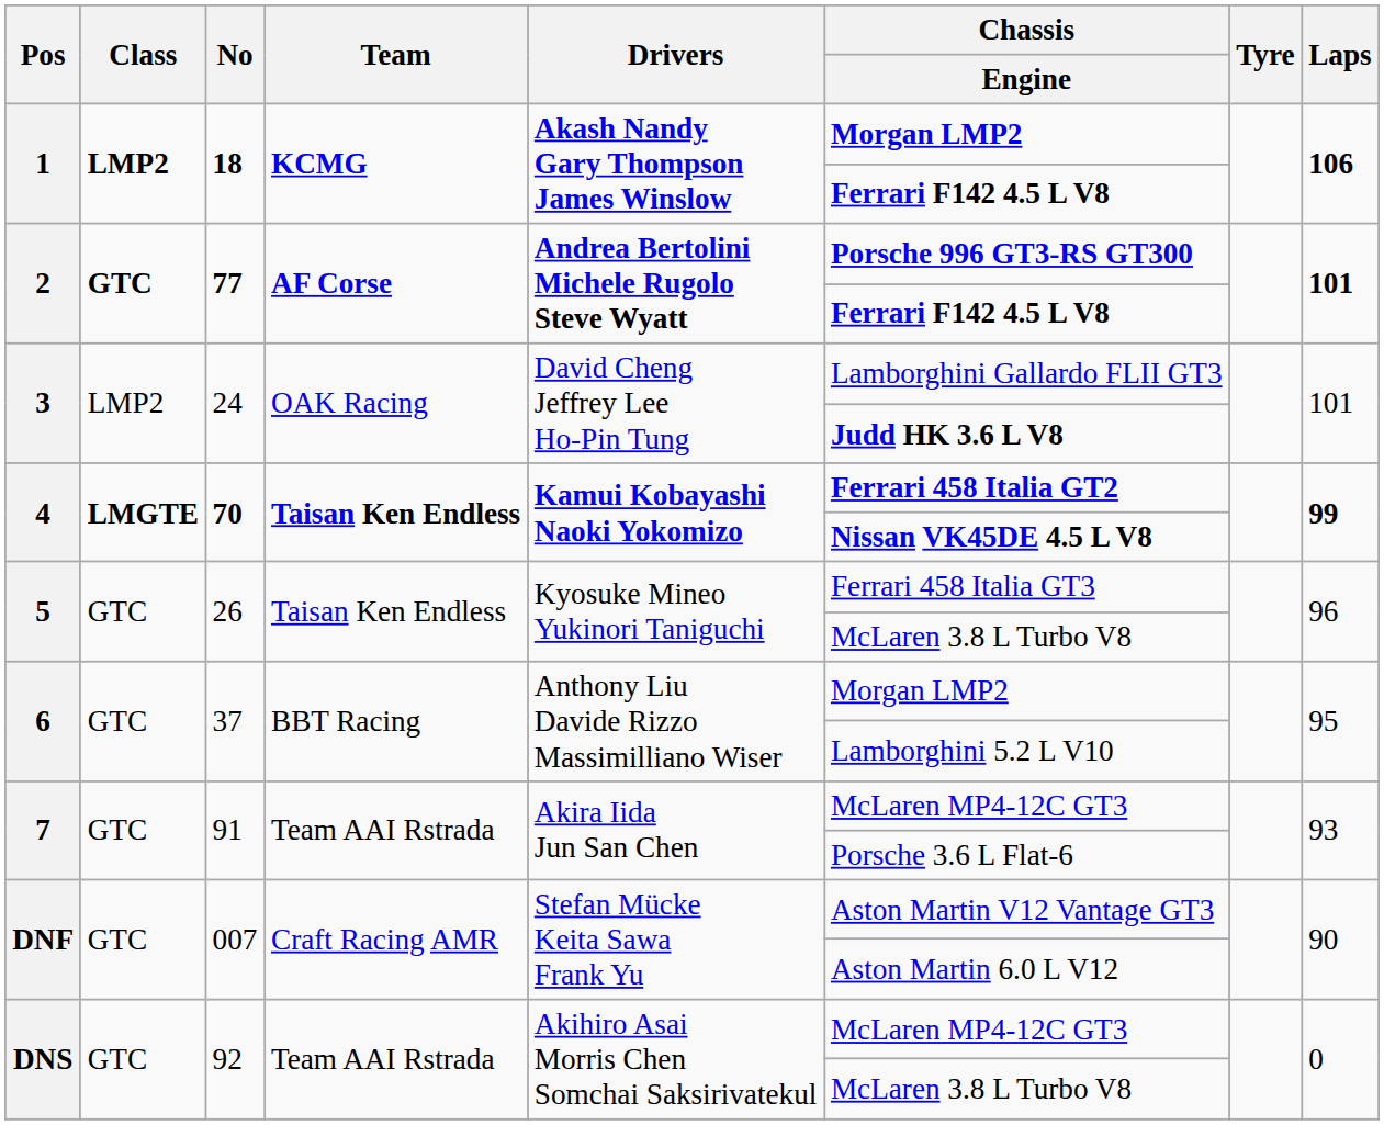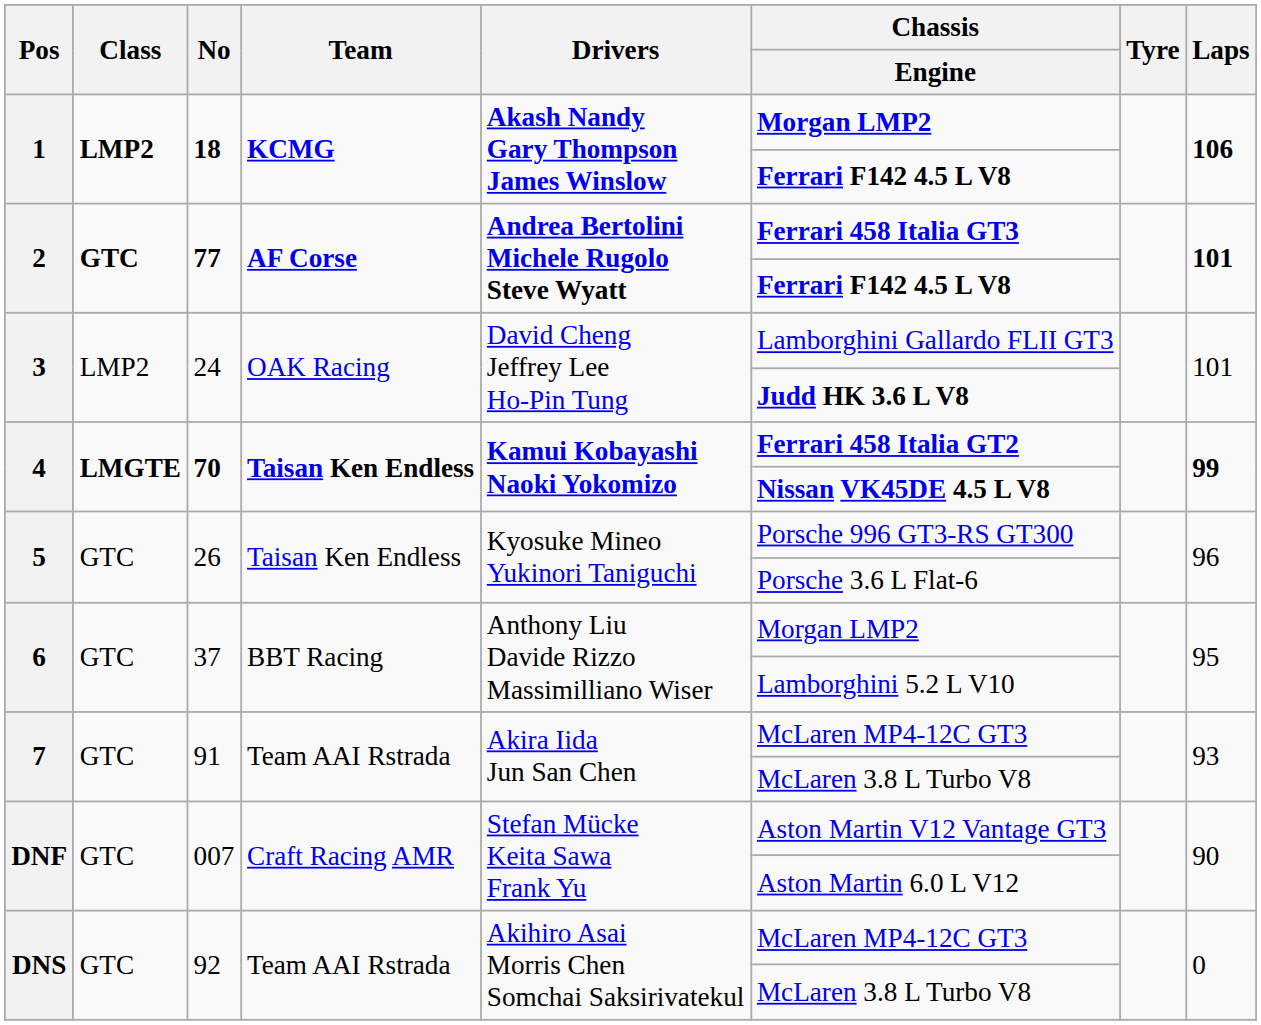row 5 | Chassis / Engine: Porsche 996 GT3-RS GT300 -> Ferrari 458 Italia GT3
row 11 | Chassis / Engine: Ferrari 458 Italia GT3 -> Porsche 996 GT3-RS GT300
row 12 | Chassis / Engine: McLaren 3.8 L Turbo V8 -> Porsche 3.6 L Flat-6
row 16 | Chassis / Engine: Porsche 3.6 L Flat-6 -> McLaren 3.8 L Turbo V8
